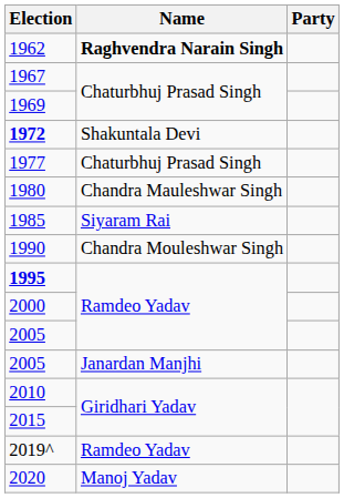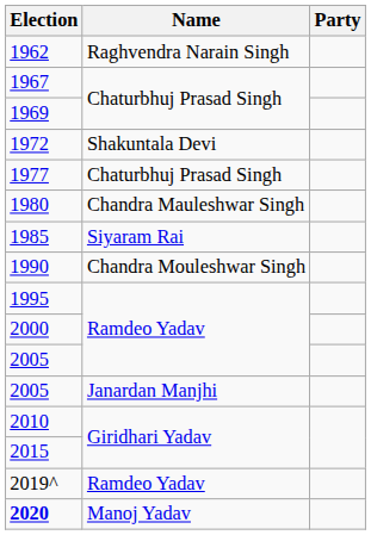1962 | Name: bold -> normal
1972 | Election: bold -> normal
1995 | Election: bold -> normal
2020 | Election: normal -> bold
